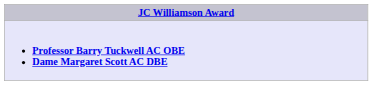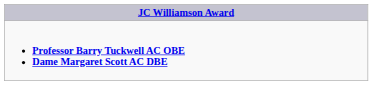row 2 | column 1: lavender background -> no background
